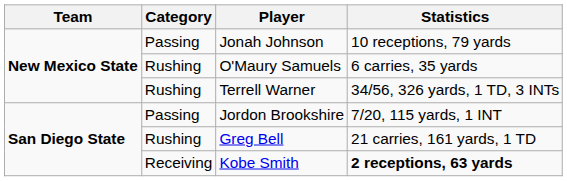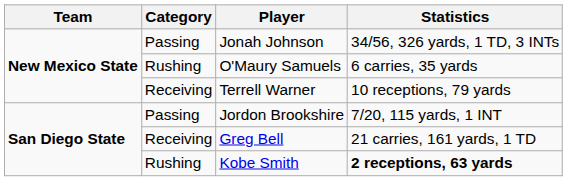Jonah Johnson | Statistics: 10 receptions, 79 yards -> 34/56, 326 yards, 1 TD, 3 INTs
Terrell Warner | Category: Rushing -> Receiving
Terrell Warner | Statistics: 34/56, 326 yards, 1 TD, 3 INTs -> 10 receptions, 79 yards
Greg Bell | Category: Rushing -> Receiving
Kobe Smith | Category: Receiving -> Rushing
